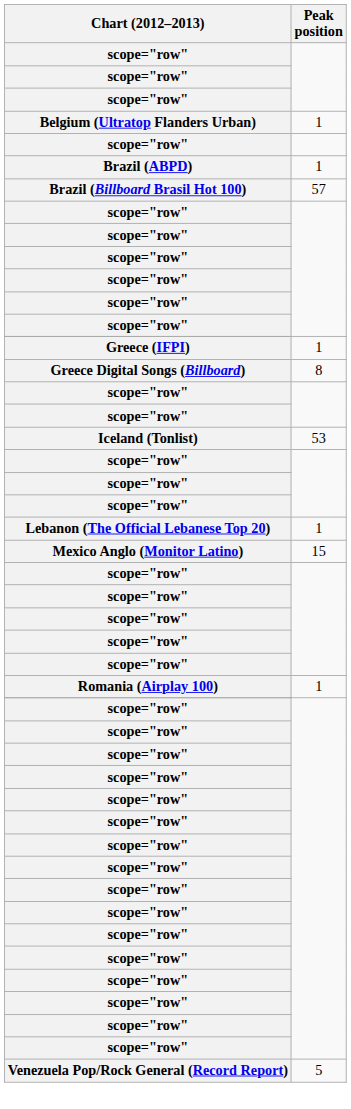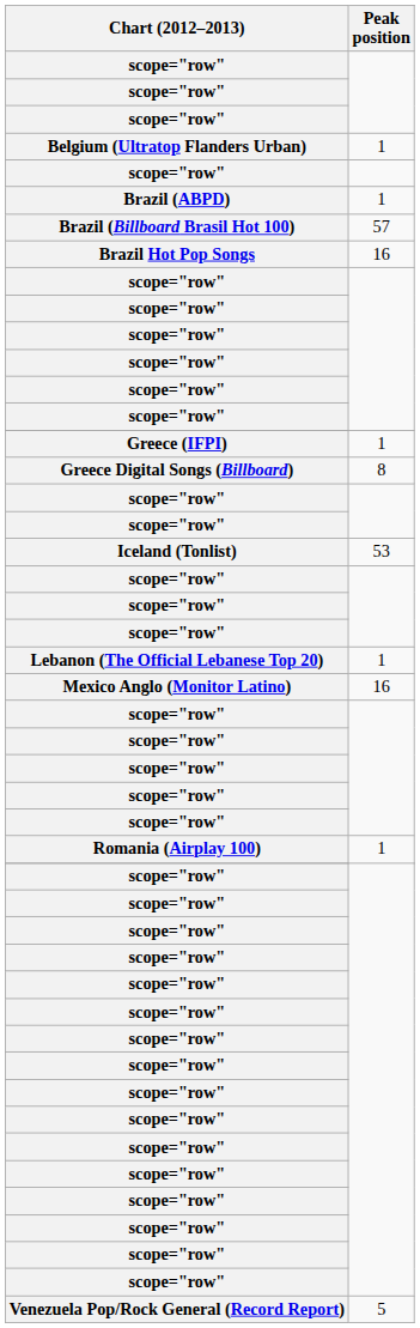+ row: Brazil Hot Pop Songs | 16
Mexico Anglo (Monitor Latino) | Peak position: 15 -> 16
